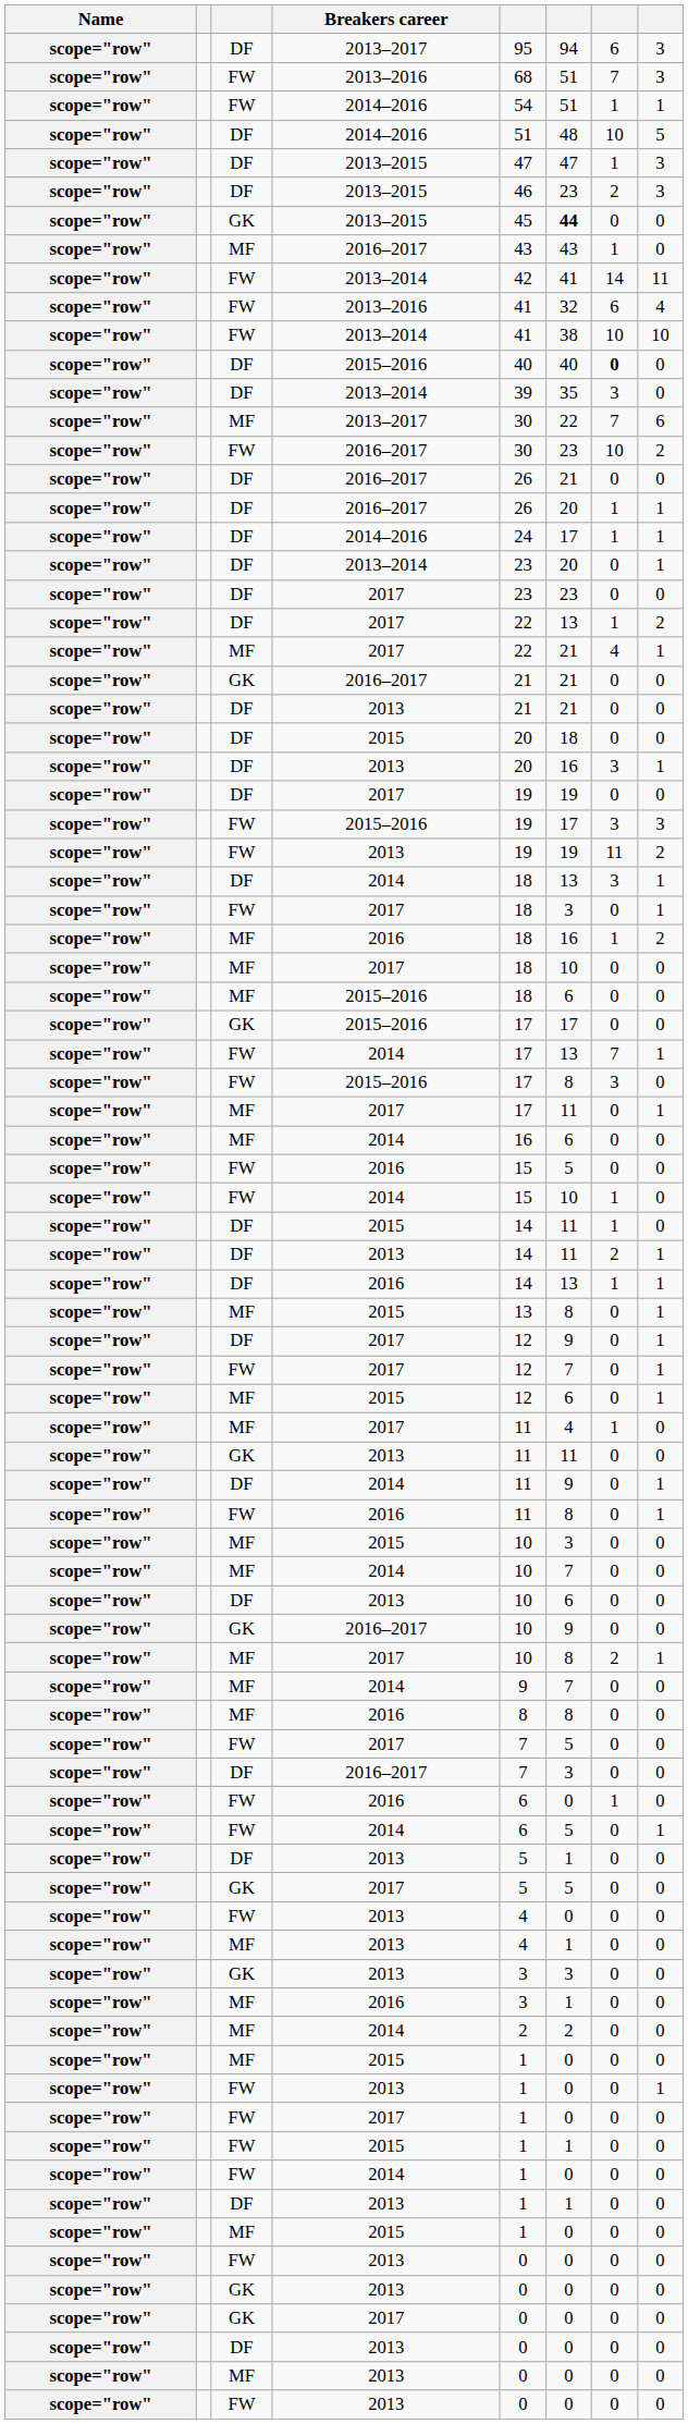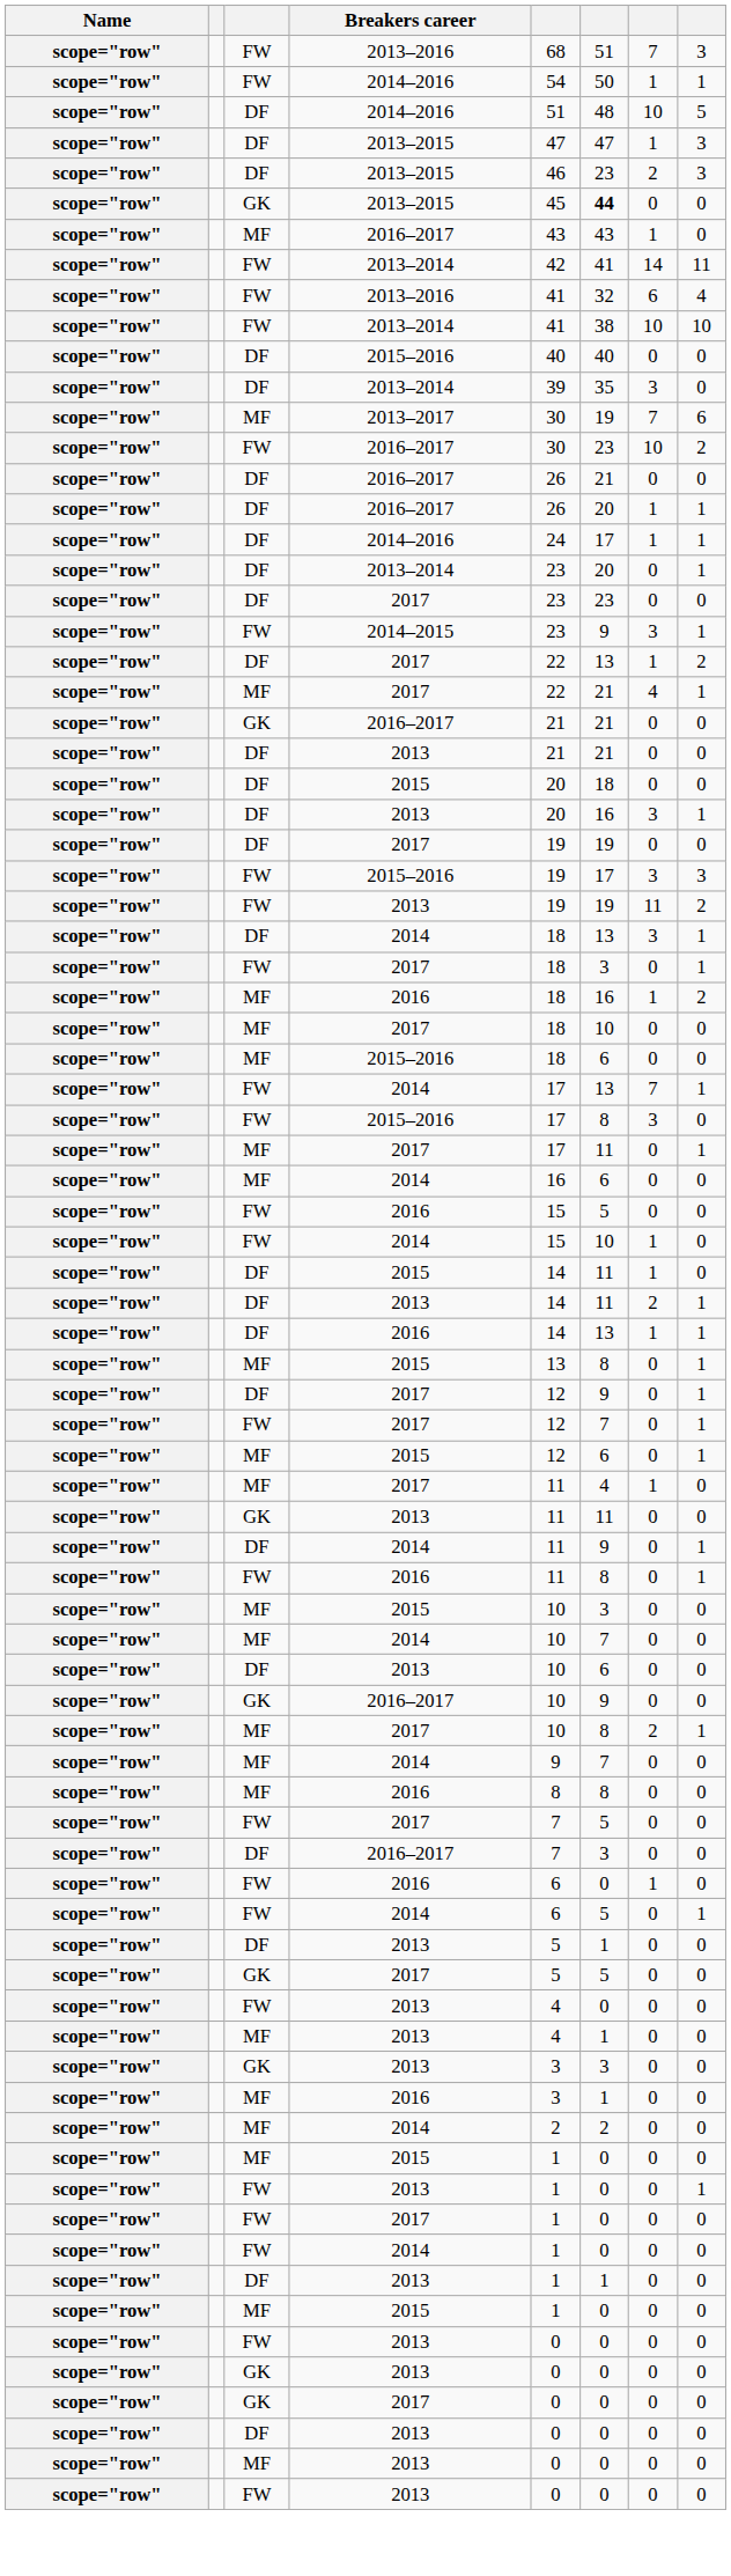- row: scope="row" | DF | 2013–2017 | 95 | 94 | 6 | 3
FW / 2014–2016 | column 6: 51 -> 50
DF / 2015–2016 | column 7: bold -> normal
MF / 2013–2017 | column 6: 22 -> 19
+ row: scope="row" | FW | 2014–2015 | 23 | 9 | 3 | 1
- row: scope="row" | GK | 2015–2016 | 17 | 17 | 0 | 0
- row: scope="row" | FW | 2015 | 1 | 1 | 0 | 0
